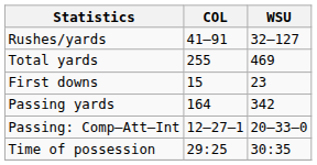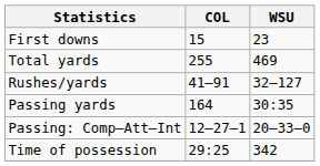rows swapped: First downs <-> Rushes/yards
Passing yards | WSU: 342 -> 30:35
Time of possession | WSU: 30:35 -> 342
